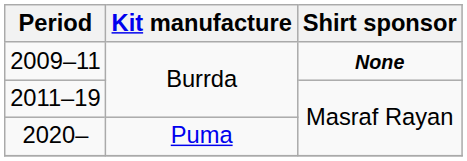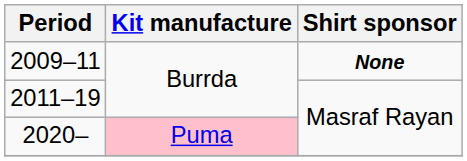2020– | Kit manufacture: no background -> pink background
